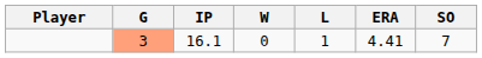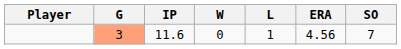row 2 | IP: 16.1 -> 11.6
row 2 | ERA: 4.41 -> 4.56
